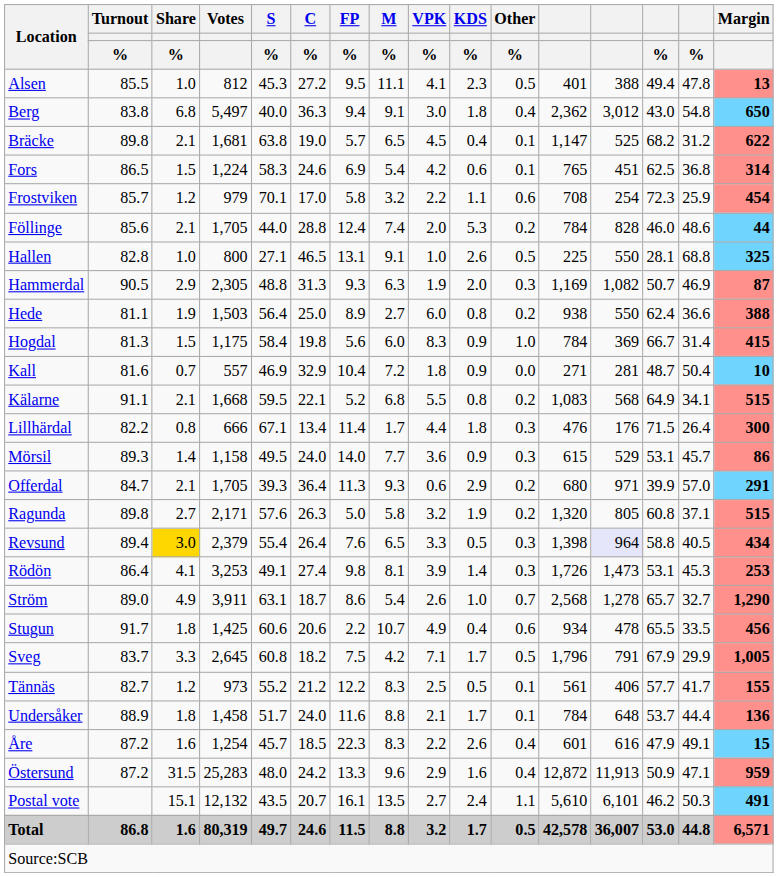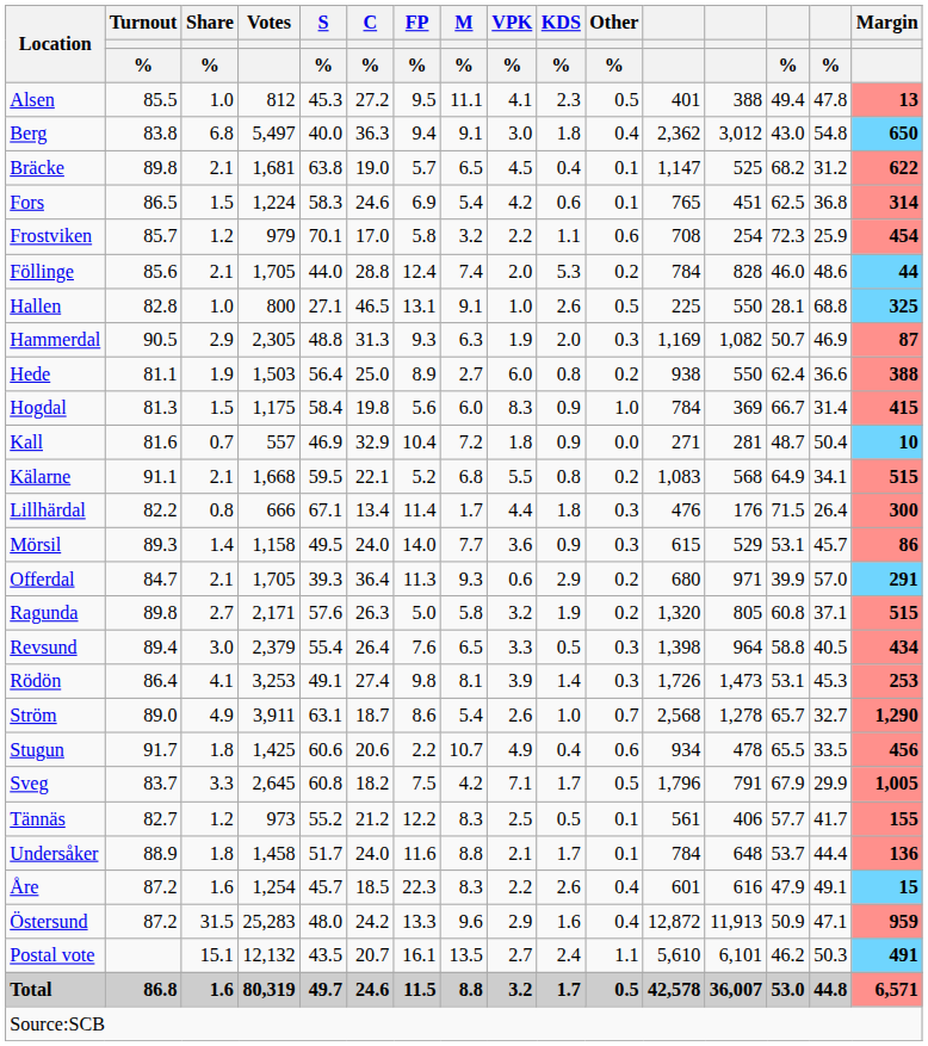Revsund | Share / %: gold background -> no background
Revsund | column 13: lavender background -> no background
